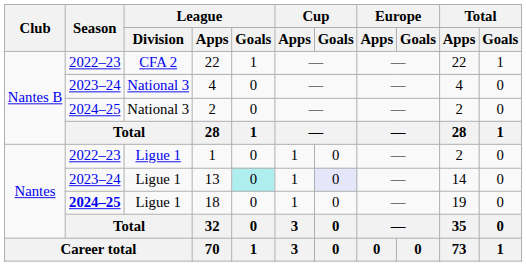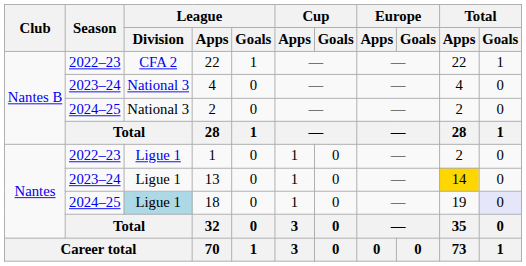13 | League / Goals: paleturquoise background -> no background
13 | Cup / Goals: lavender background -> no background
13 | Total / Apps: no background -> gold background
18 | Season: bold -> normal
18 | League / Division: no background -> lightblue background
18 | Total / Goals: no background -> lavender background
